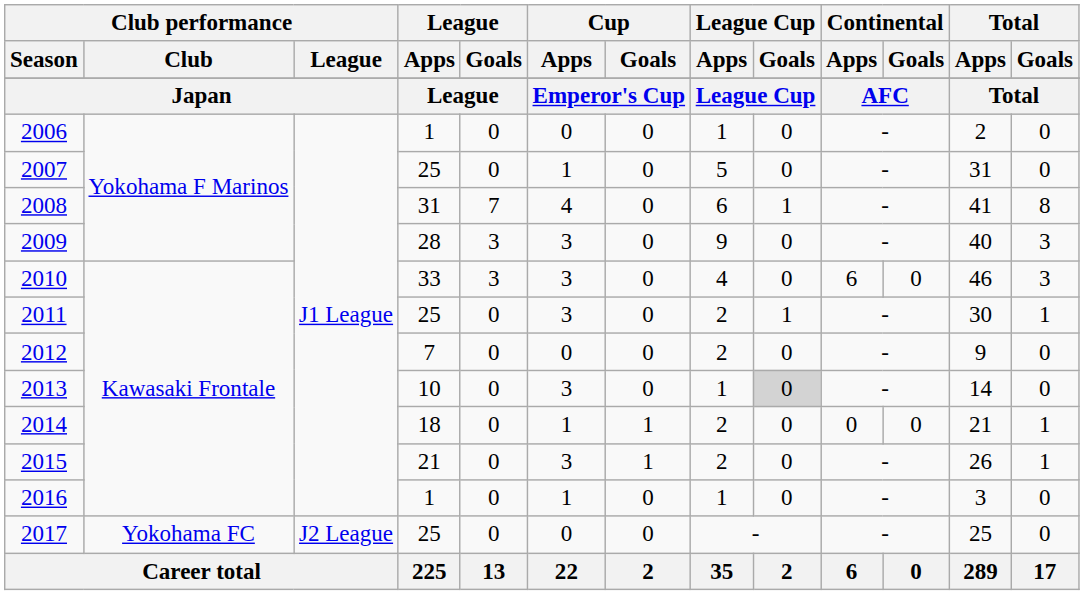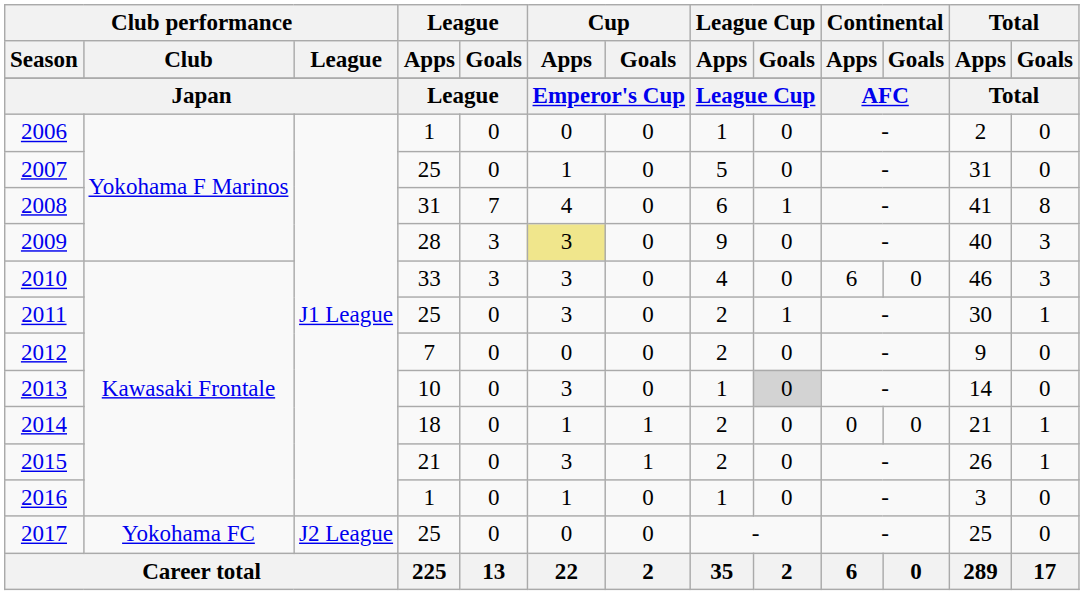2009 | Cup / Apps: no background -> khaki background
